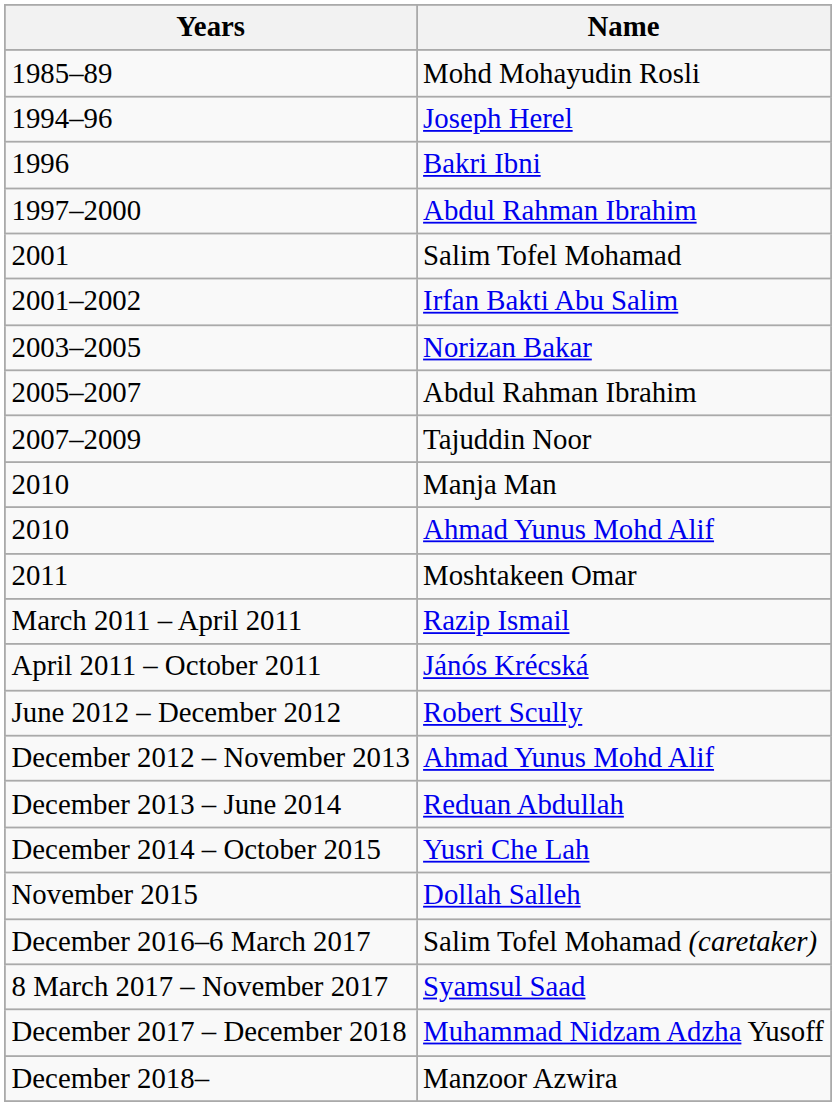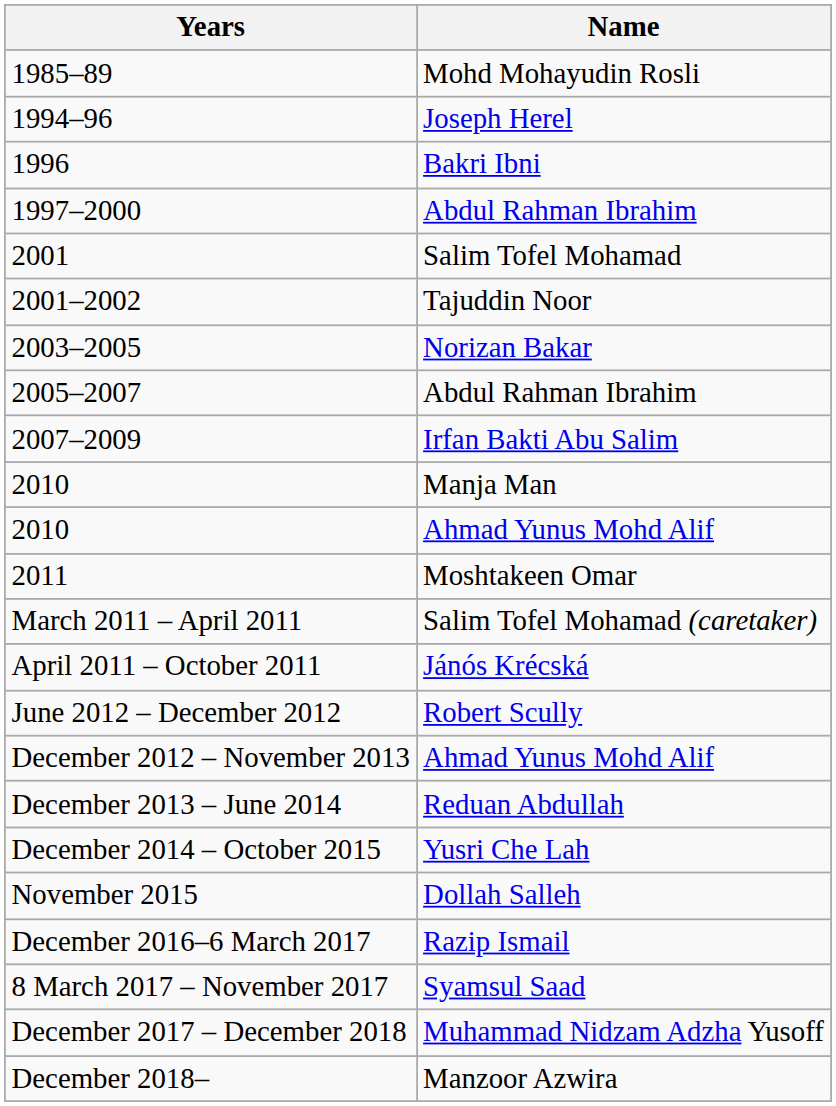row 7 | Name: Irfan Bakti Abu Salim -> Tajuddin Noor
row 10 | Name: Tajuddin Noor -> Irfan Bakti Abu Salim
row 14 | Name: Razip Ismail -> Salim Tofel Mohamad (caretaker)
row 21 | Name: Salim Tofel Mohamad (caretaker) -> Razip Ismail
